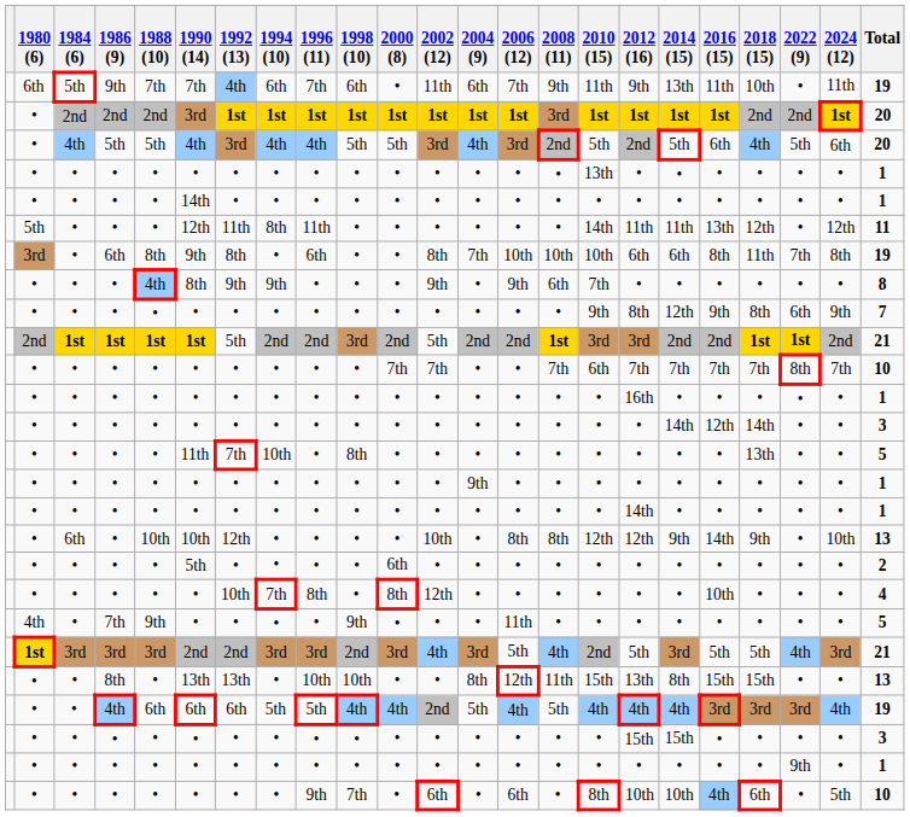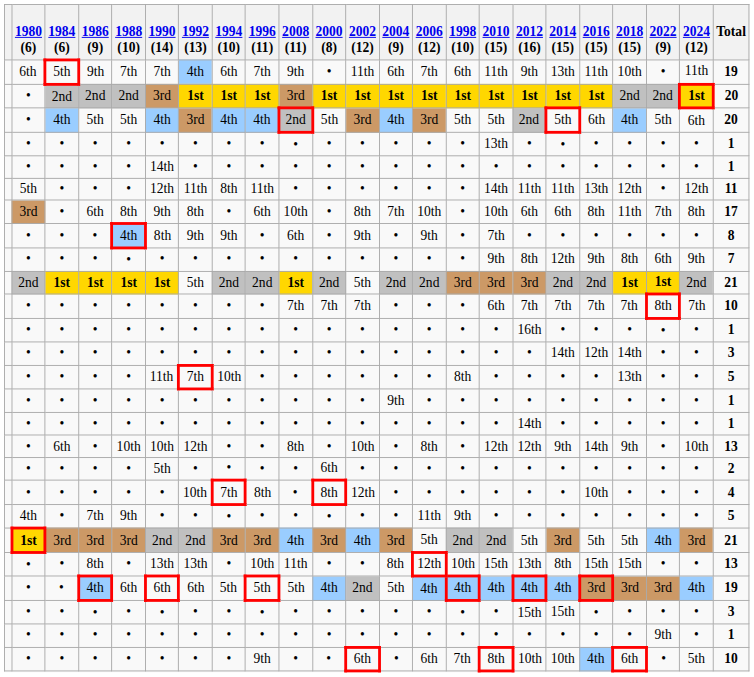columns swapped: 1998 (10) <-> 2008 (11)
row 8 | Total: 19 -> 17
